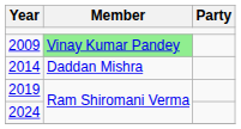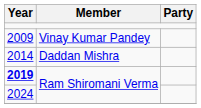2009 | Member: lightgreen background -> no background
2019 | Year: normal -> bold
